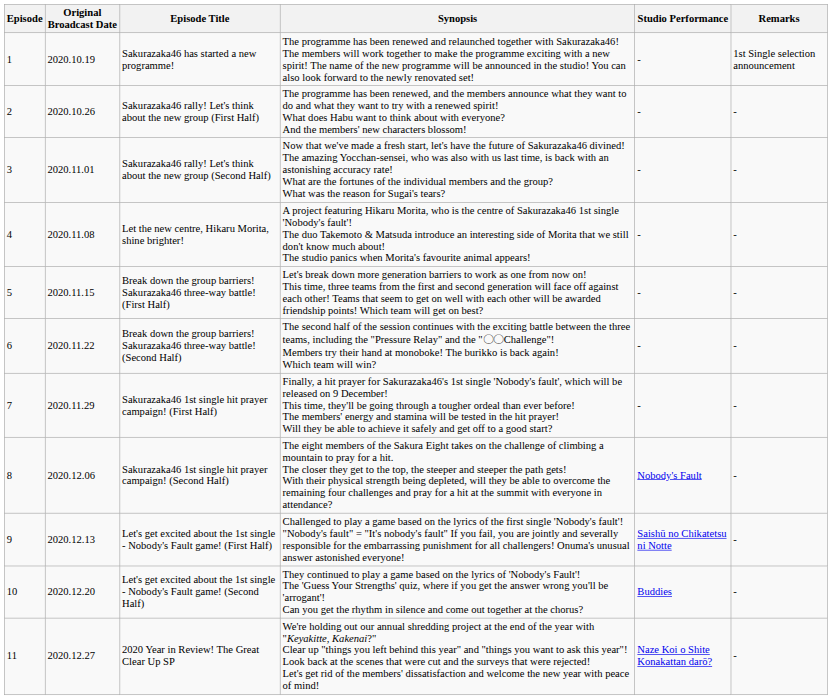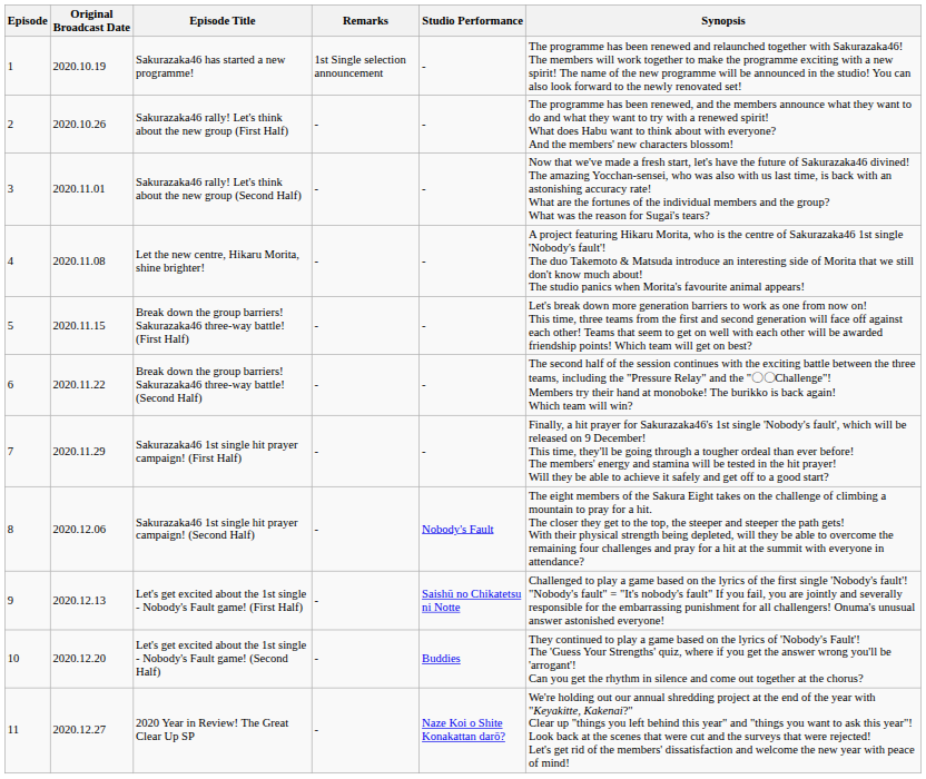columns swapped: Synopsis <-> Remarks
